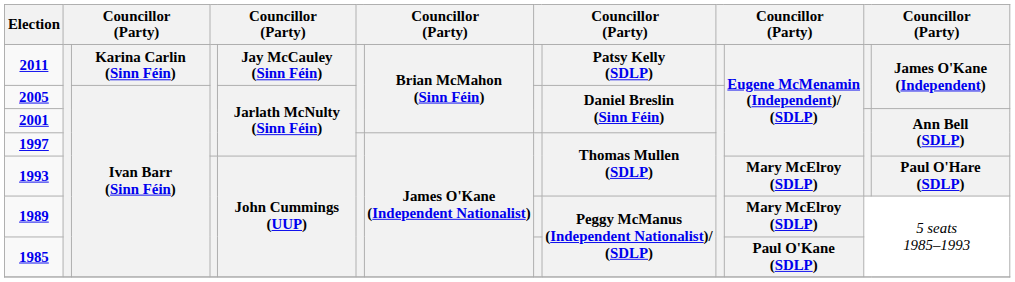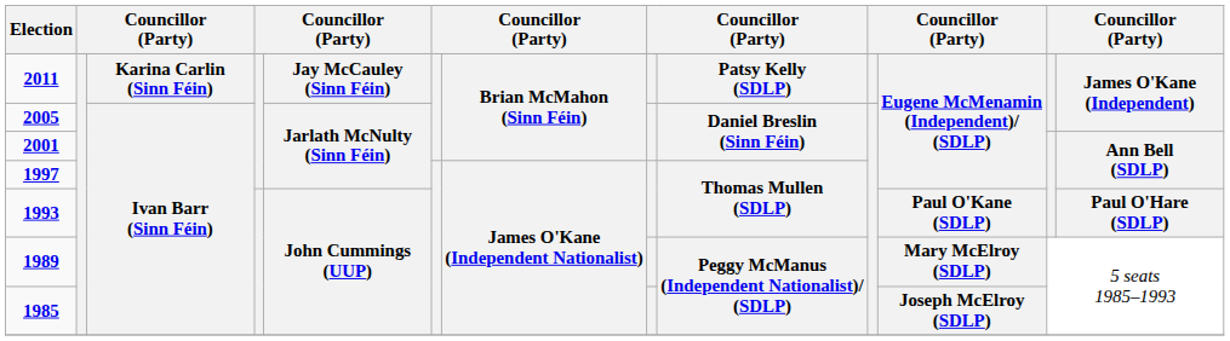1993 | column 11: Mary McElroy (SDLP) -> Paul O'Kane (SDLP)
1985 | column 11: Paul O'Kane (SDLP) -> Joseph McElroy (SDLP)
